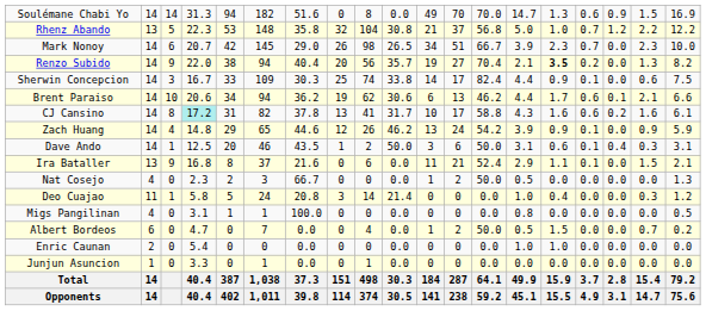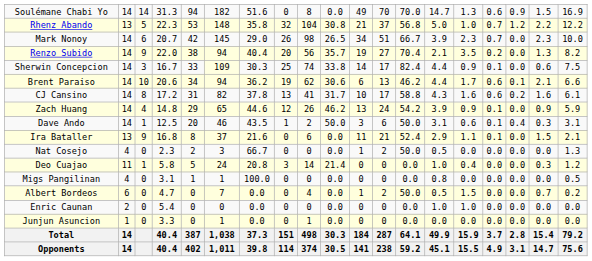Renzo Subido | column 15: bold -> normal
Sherwin Concepcion | column 6: no background -> lightyellow background
CJ Cansino | column 4: paleturquoise background -> no background
